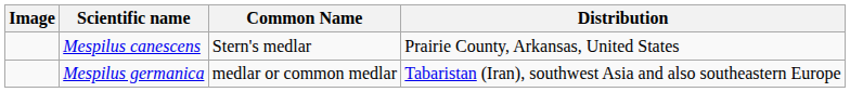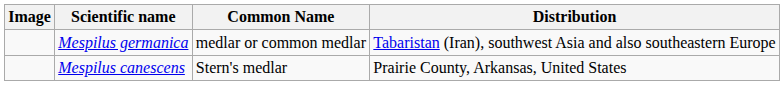rows swapped: Mespilus canescens <-> Mespilus germanica
